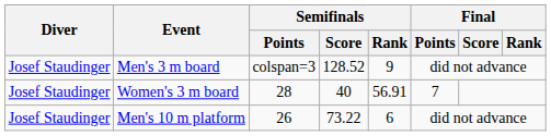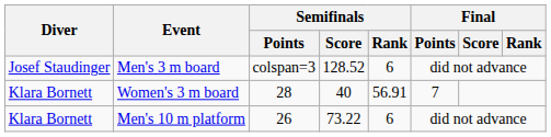Men's 3 m board | Semifinals / Rank: 9 -> 6
Women's 3 m board | Diver: Josef Staudinger -> Klara Bornett
Men's 10 m platform | Diver: Josef Staudinger -> Klara Bornett
